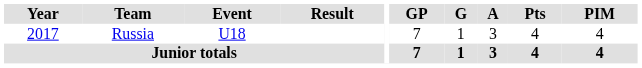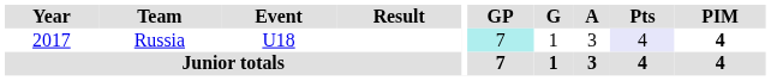Russia | GP: no background -> paleturquoise background
Russia | Pts: no background -> lavender background
Russia | PIM: normal -> bold
